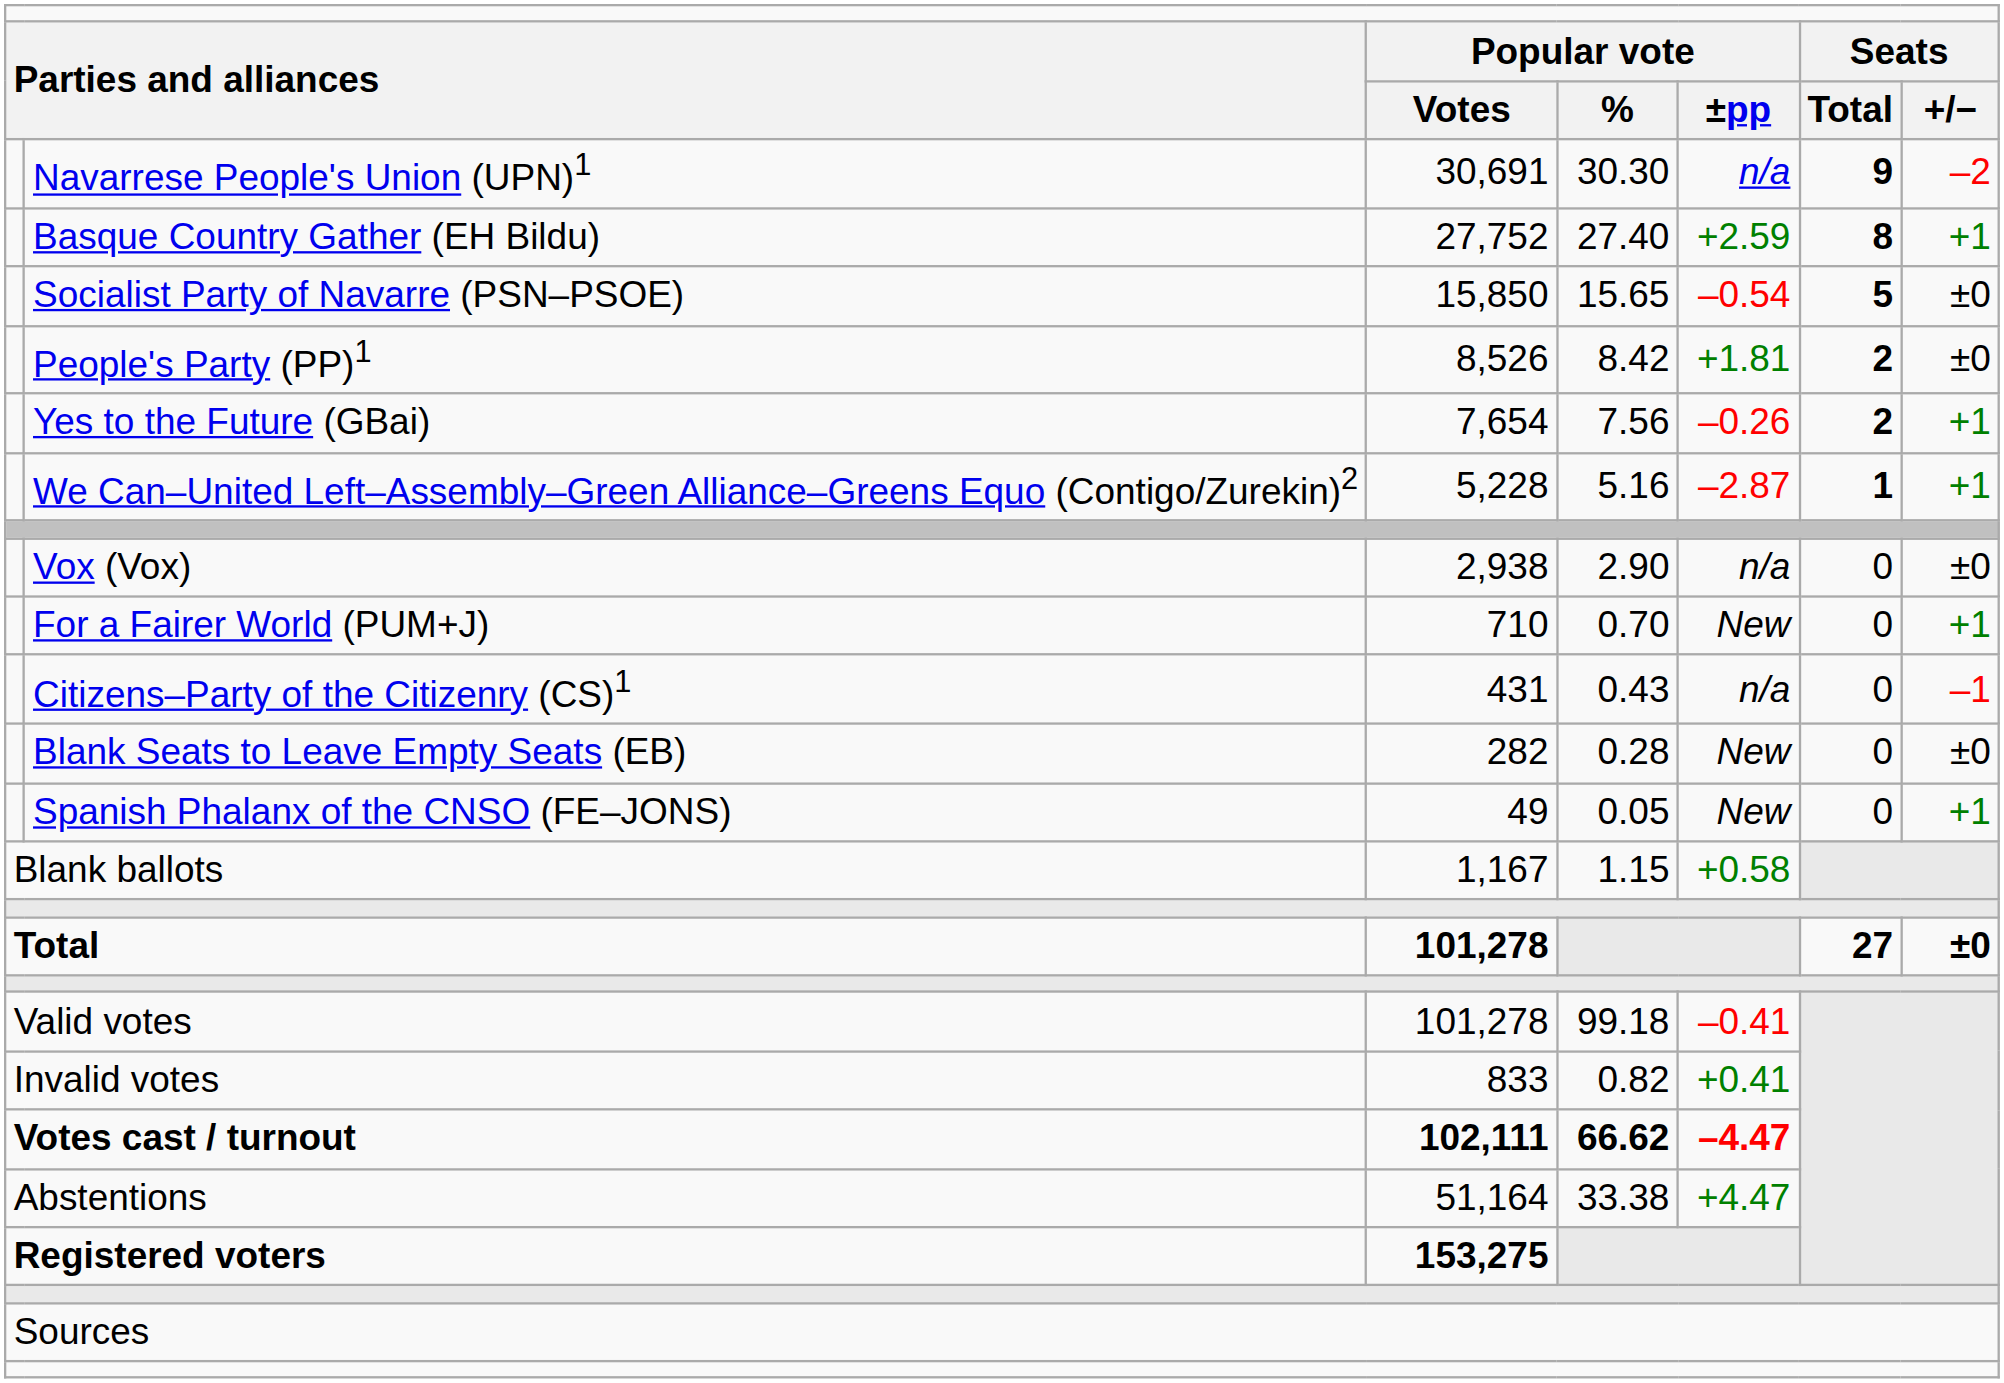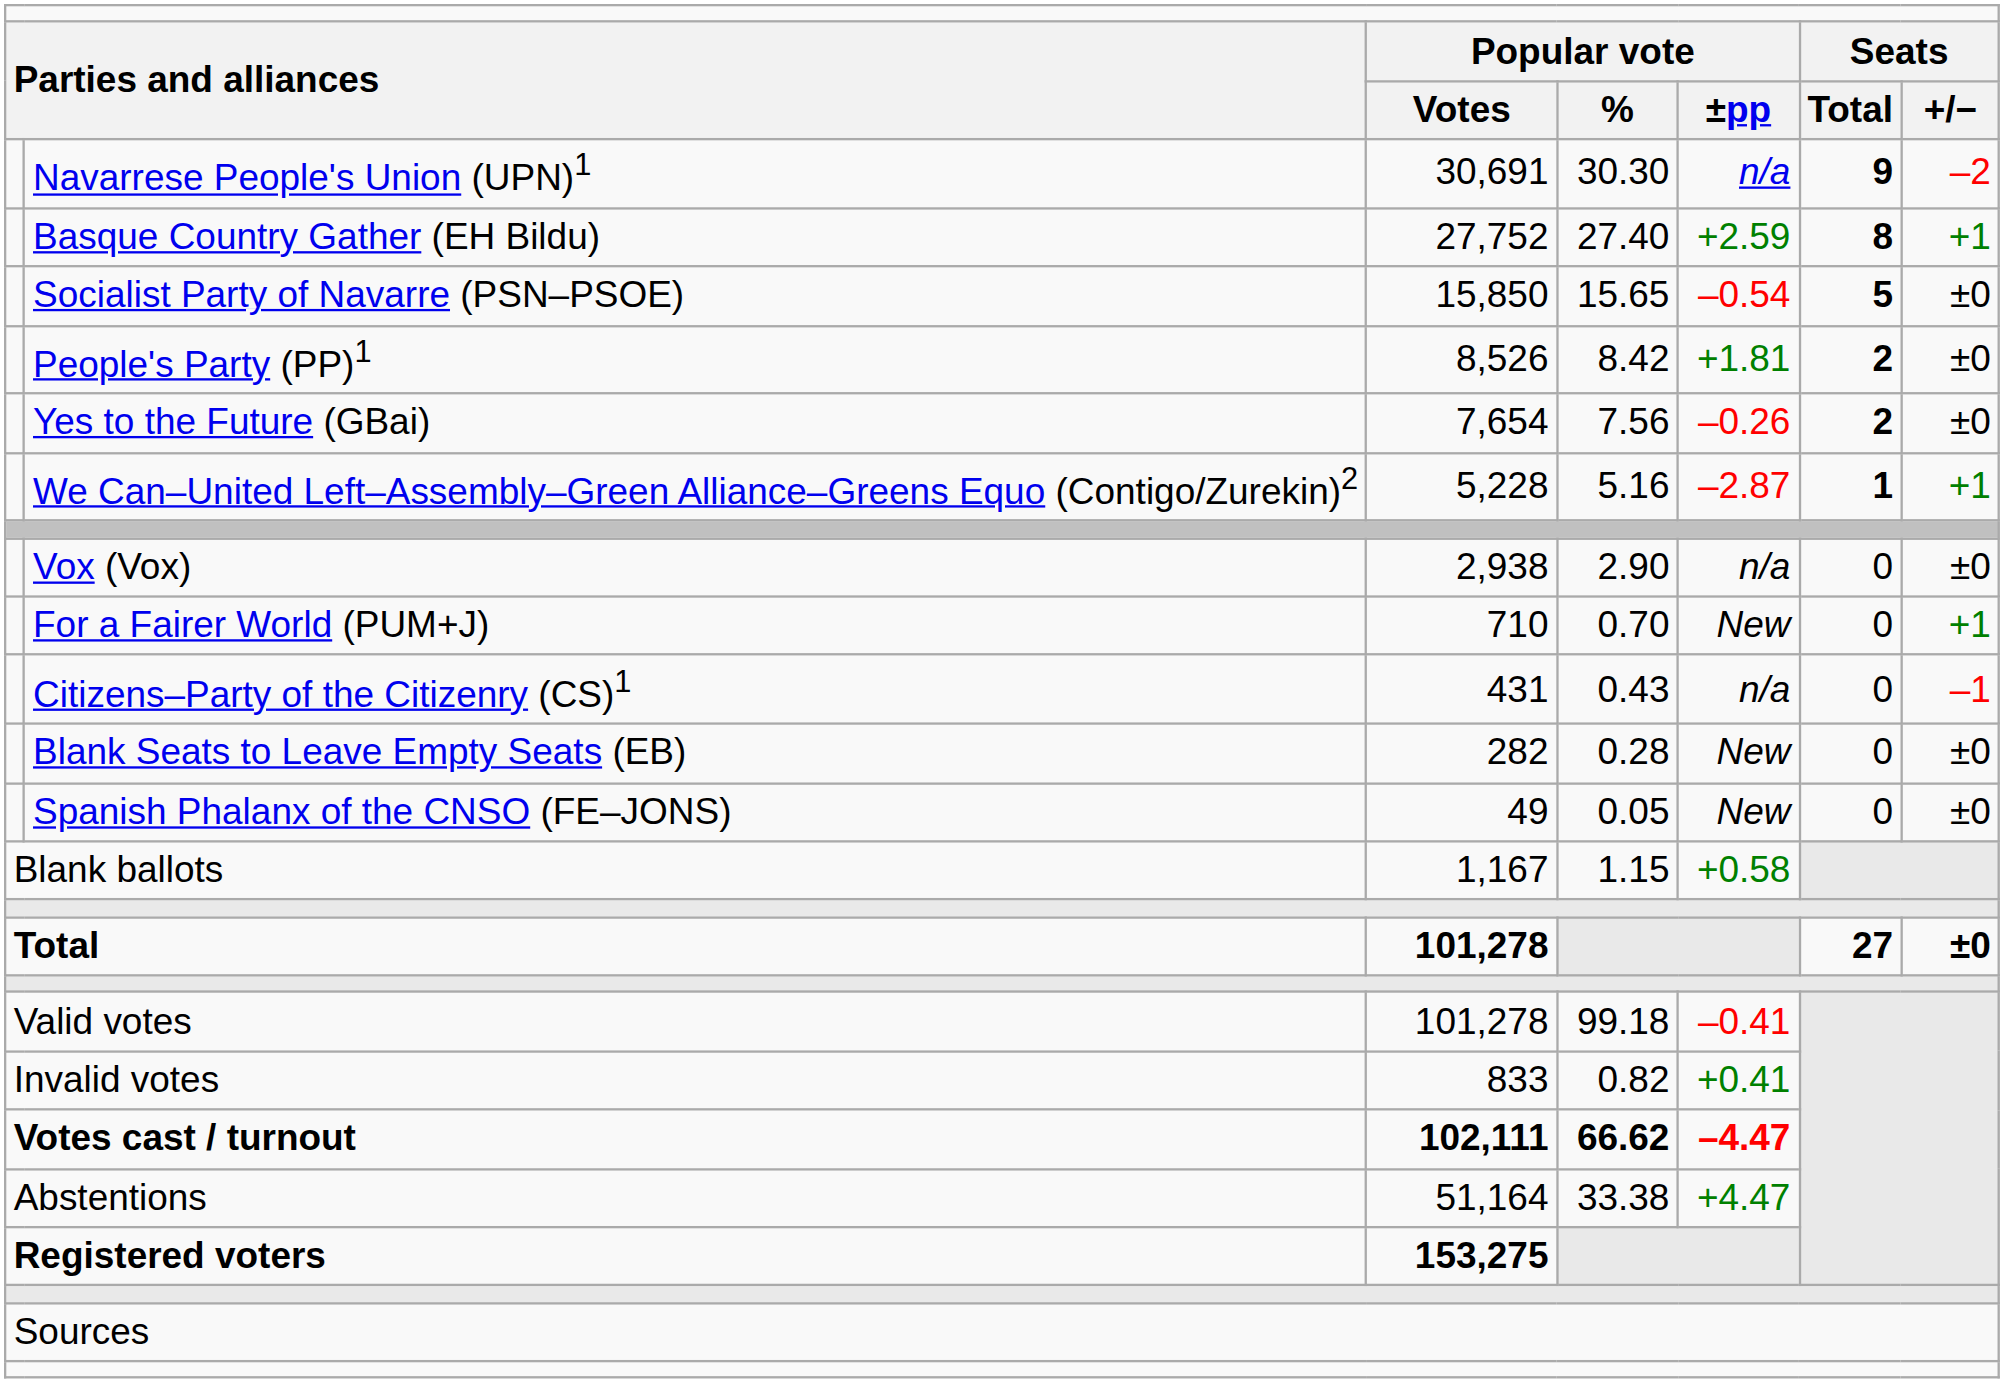Yes to the Future (GBai) | column 7: +1 -> ±0
Spanish Phalanx of the CNSO (FE–JONS) | column 7: +1 -> ±0
